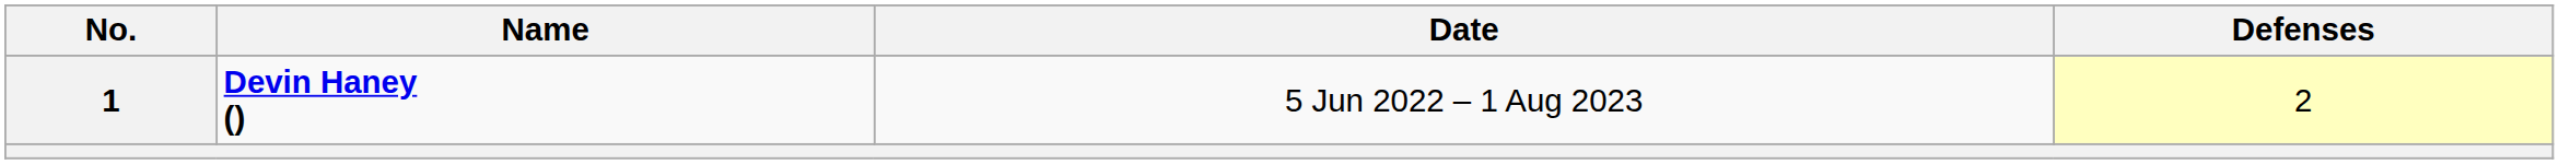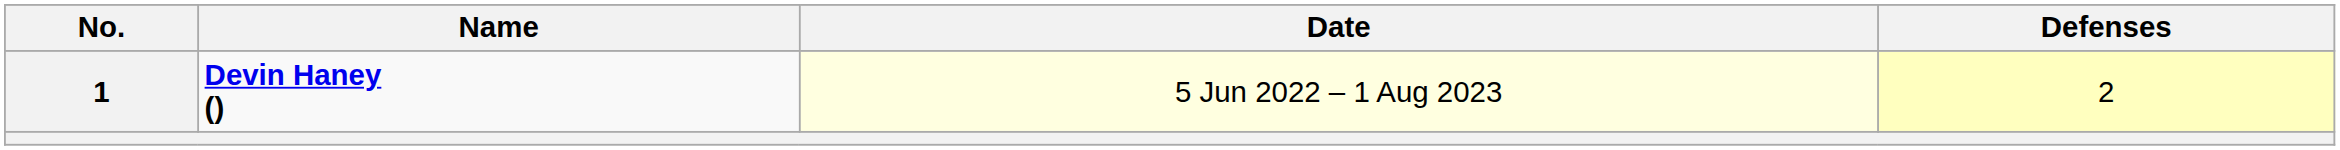1 | Date: no background -> lightyellow background
